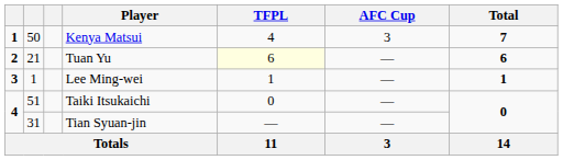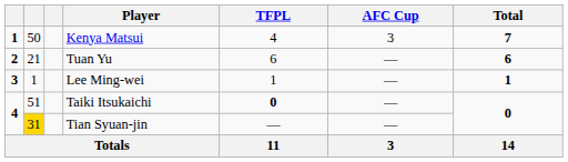Tuan Yu | TFPL: lightyellow background -> no background
Taiki Itsukaichi | TFPL: normal -> bold
Tian Syuan-jin | column 2: no background -> gold background
